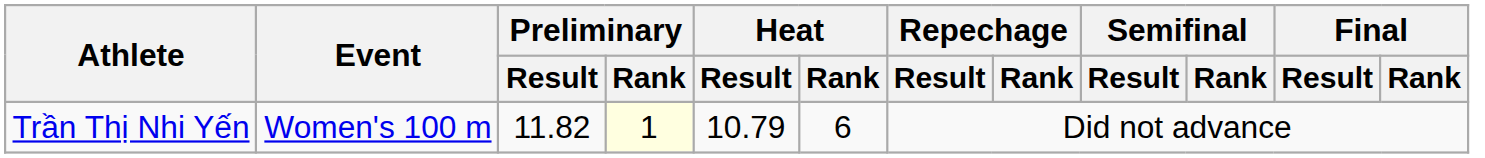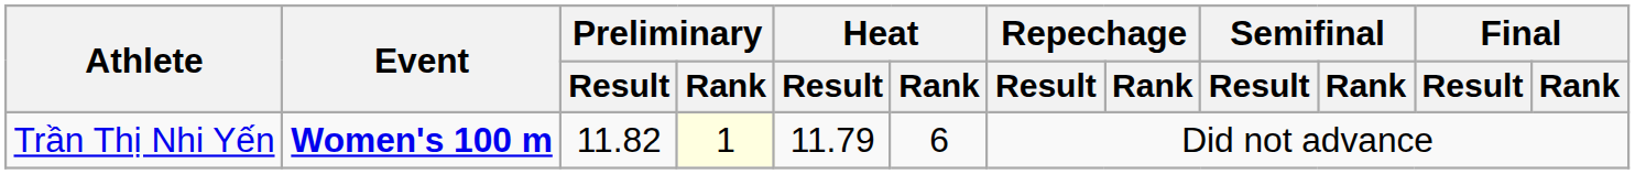Trần Thị Nhi Yến | Event: normal -> bold
Trần Thị Nhi Yến | Heat / Result: 10.79 -> 11.79
